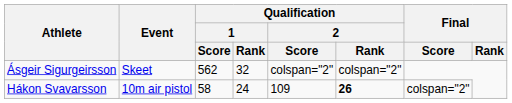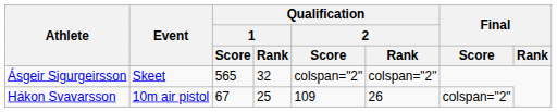Ásgeir Sigurgeirsson | Qualification / 1 / Score: 562 -> 565
Hákon Svavarsson | Qualification / 1 / Score: 58 -> 67
Hákon Svavarsson | Qualification / 1 / Rank: 24 -> 25
Hákon Svavarsson | Qualification / 2 / Rank: bold -> normal
